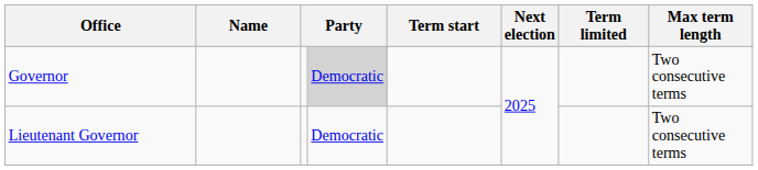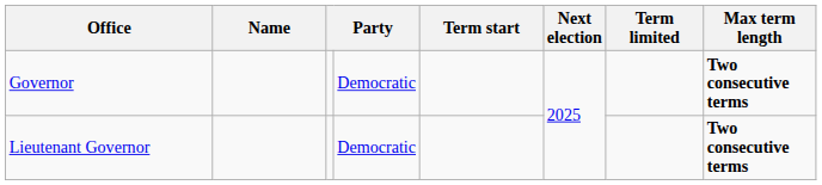Governor | column 4: lightgrey background -> no background
Governor | Max term length: normal -> bold
Lieutenant Governor | Max term length: normal -> bold
